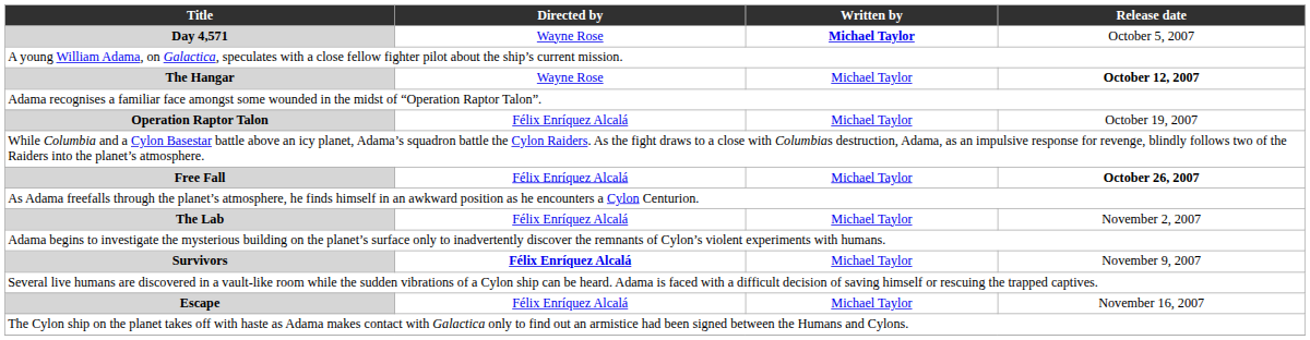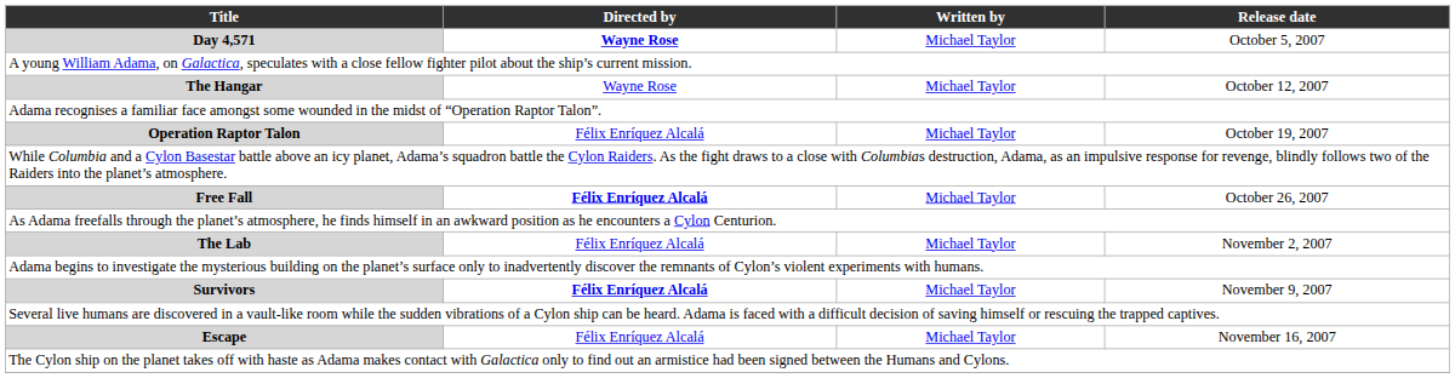Day 4,571 | Directed by: normal -> bold
Day 4,571 | Written by: bold -> normal
The Hangar | Release date: bold -> normal
Free Fall | Directed by: normal -> bold
Free Fall | Release date: bold -> normal
